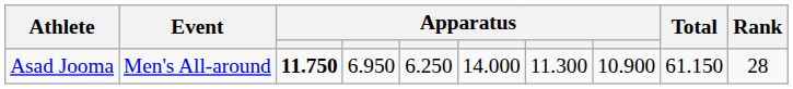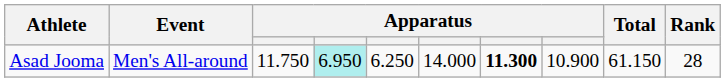row 3 | column 3: bold -> normal
row 3 | column 4: no background -> paleturquoise background
row 3 | column 7: normal -> bold
